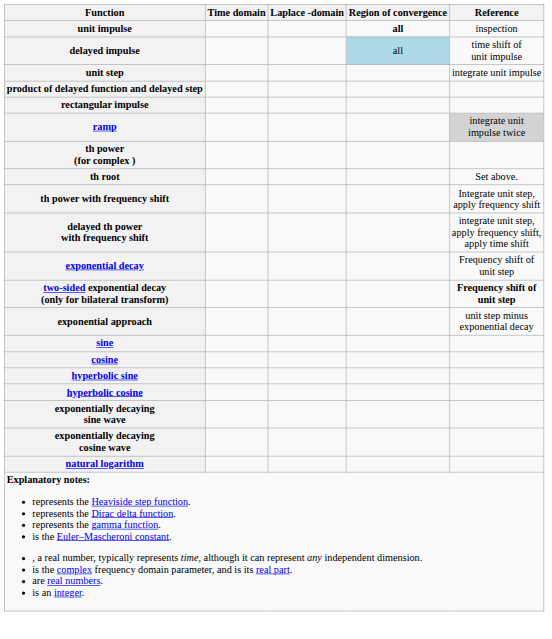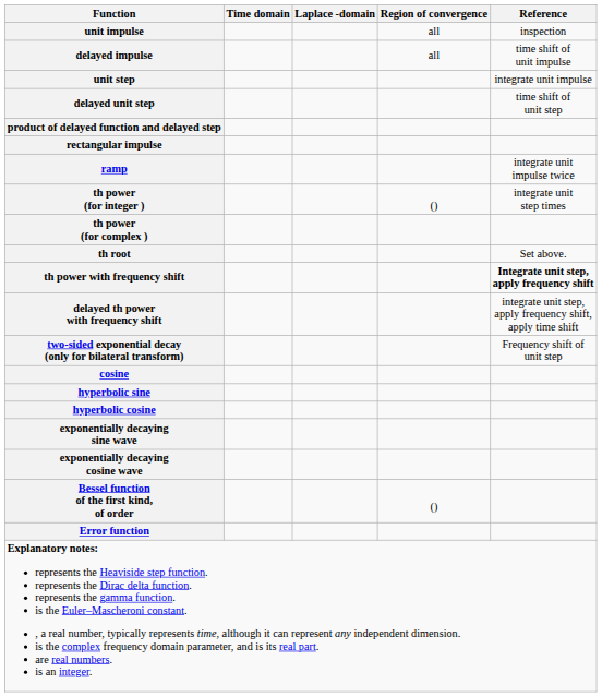unit impulse | Region of convergence: bold -> normal
delayed impulse | Region of convergence: lightblue background -> no background
+ row: delayed unit step | time shift of unit step
ramp | Reference: lightgrey background -> no background
+ row: th power (for integer ) | () | integrate unit step times
th power with frequency shift | Reference: normal -> bold
- row: exponential decay | Frequency shift of unit step
two-sided exponential decay (only for bilateral transform) | Reference: bold -> normal
- row: exponential approach | unit step minus exponential decay
- row: sine
- row: natural logarithm
+ row: Bessel function of the first kind, of order | ()
+ row: Error function
